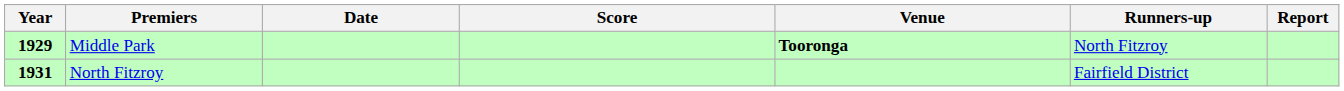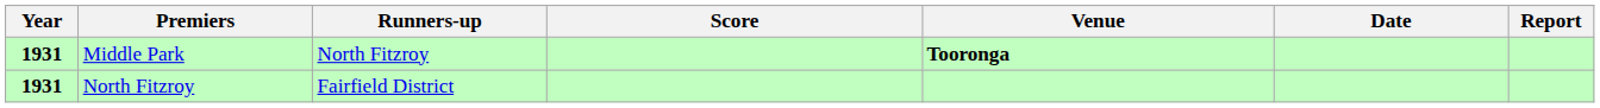columns swapped: Runners-up <-> Date
Middle Park | Year: 1929 -> 1931
